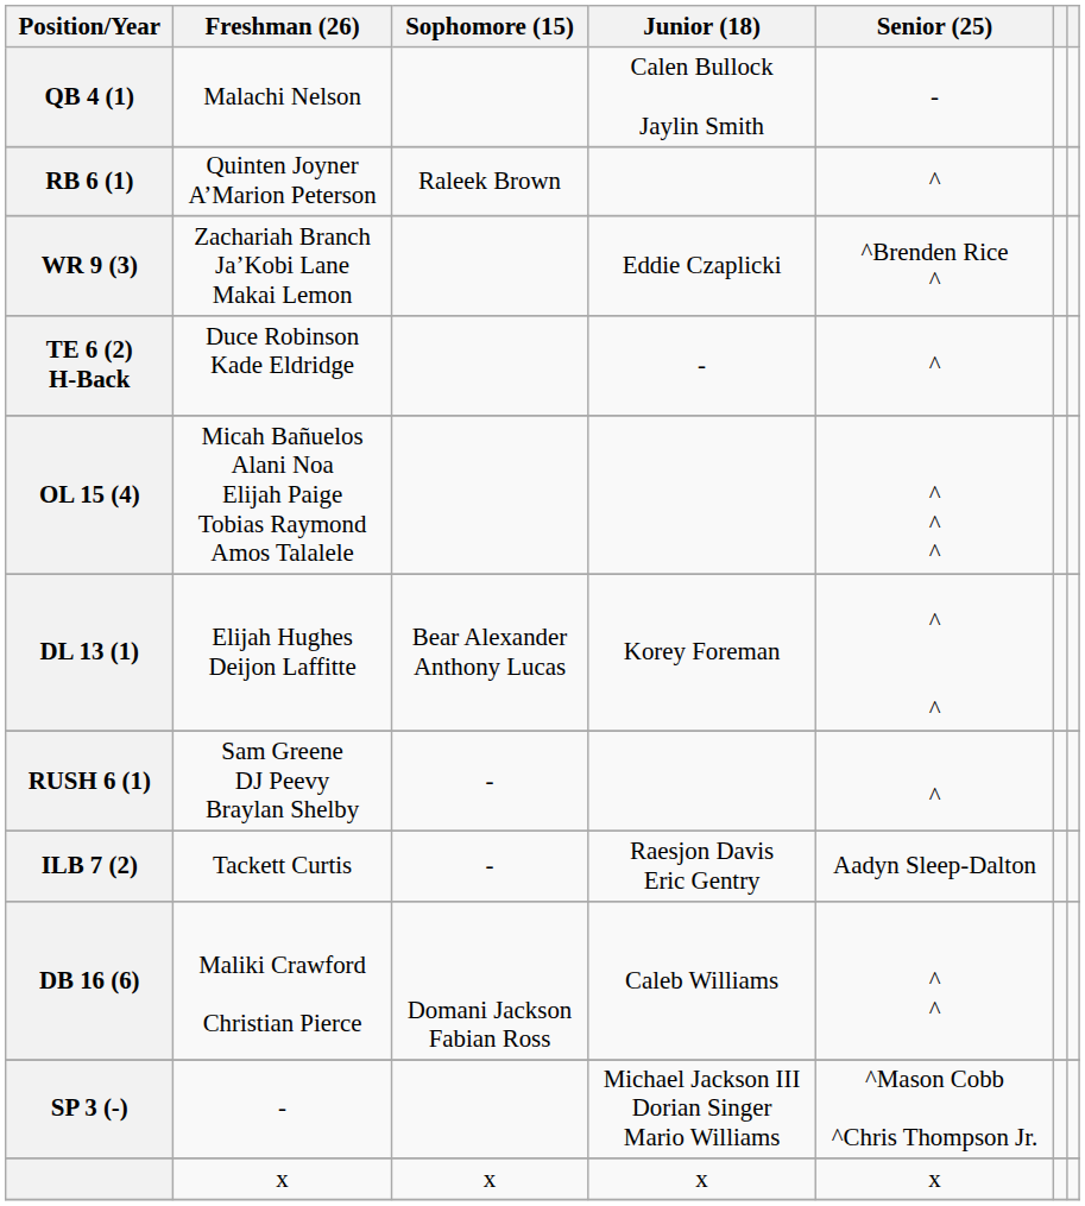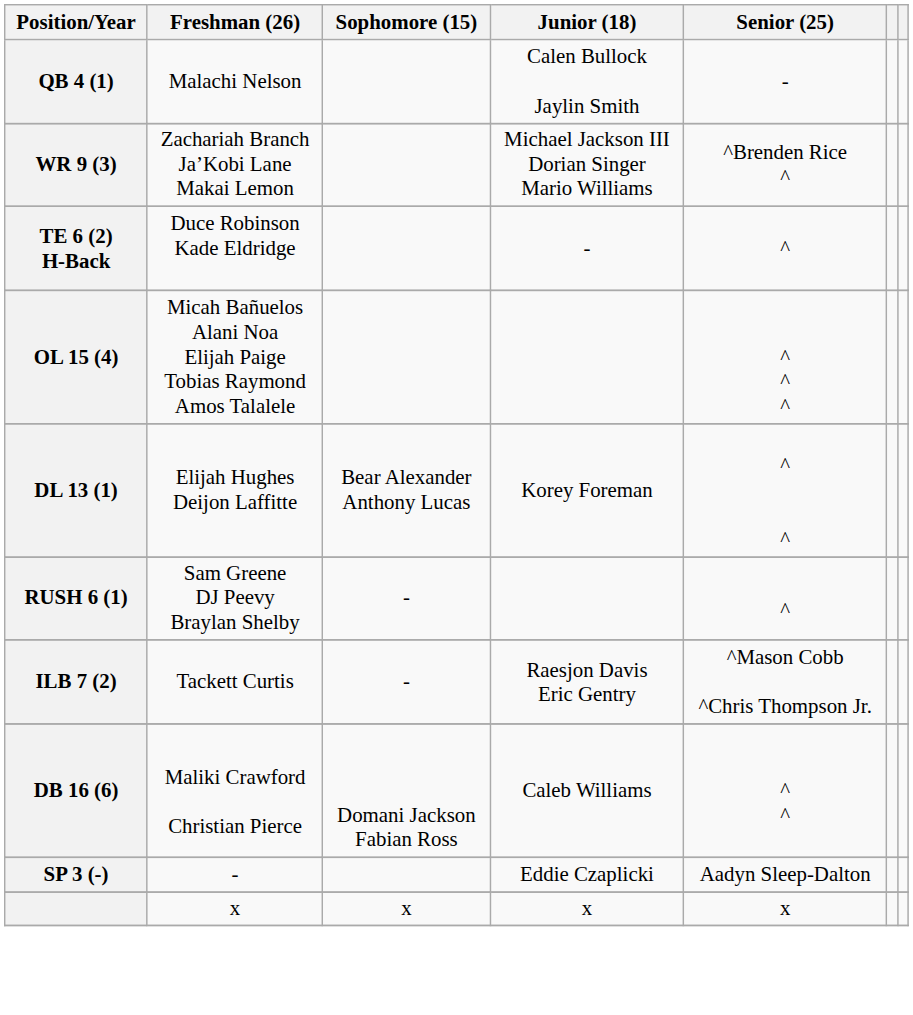- row: RB 6 (1) | Quinten Joyner A’Marion Peterson | Raleek Brown | ^
WR 9 (3) | Junior (18): Eddie Czaplicki -> Michael Jackson III Dorian Singer Mario Williams
ILB 7 (2) | Senior (25): Aadyn Sleep-Dalton -> ^Mason Cobb ^Chris Thompson Jr.
SP 3 (-) | Junior (18): Michael Jackson III Dorian Singer Mario Williams -> Eddie Czaplicki
SP 3 (-) | Senior (25): ^Mason Cobb ^Chris Thompson Jr. -> Aadyn Sleep-Dalton
